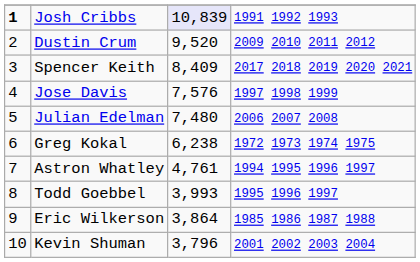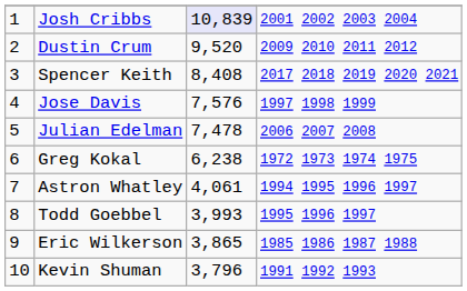Josh Cribbs | column 1: bold -> normal
Josh Cribbs | column 4: 1991 1992 1993 -> 2001 2002 2003 2004
Spencer Keith | column 3: 8,409 -> 8,408
Julian Edelman | column 3: 7,480 -> 7,478
Astron Whatley | column 3: 4,761 -> 4,061
Eric Wilkerson | column 3: 3,864 -> 3,865
Kevin Shuman | column 4: 2001 2002 2003 2004 -> 1991 1992 1993
